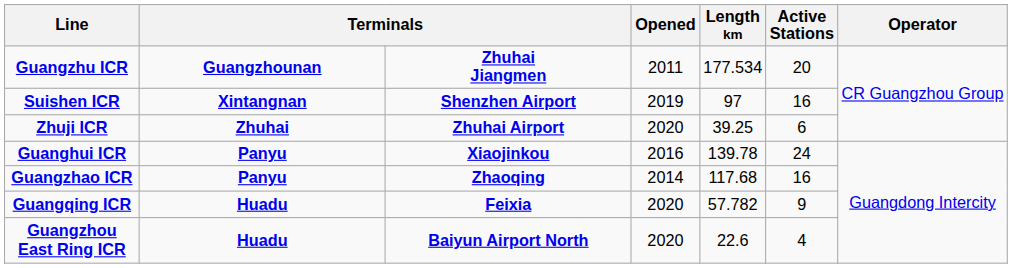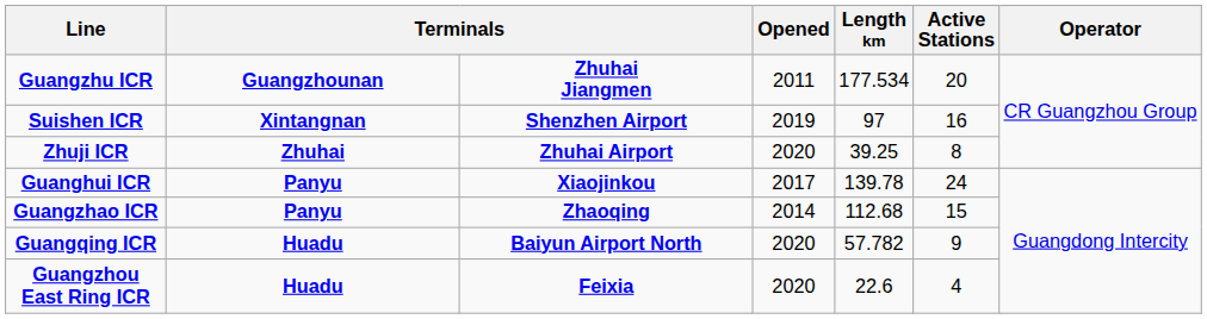Zhuji ICR | Active Stations: 6 -> 8
Guanghui ICR | Opened: 2016 -> 2017
Guangzhao ICR | Length km: 117.68 -> 112.68
Guangzhao ICR | Active Stations: 16 -> 15
Guangqing ICR | column 3: Feixia -> Baiyun Airport North
Guangzhou East Ring ICR | column 3: Baiyun Airport North -> Feixia
